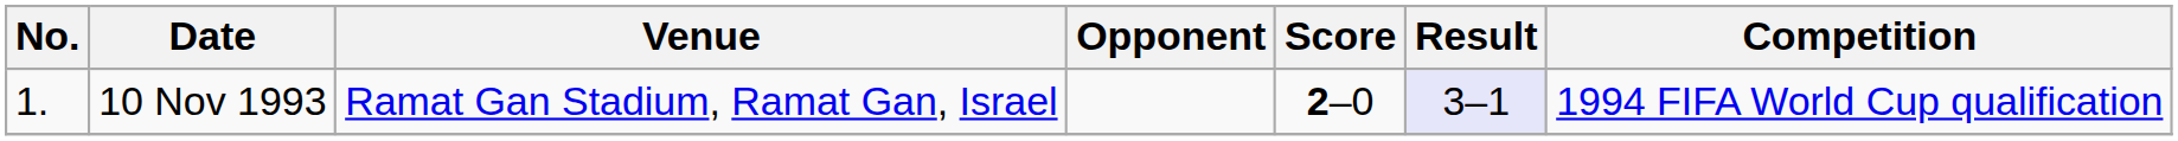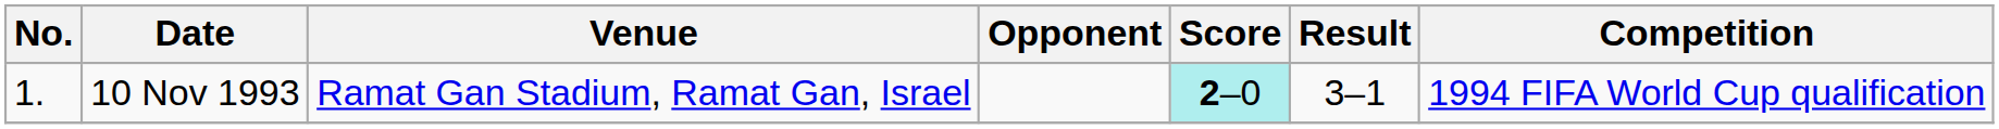10 Nov 1993 | Score: no background -> paleturquoise background
10 Nov 1993 | Result: lavender background -> no background
